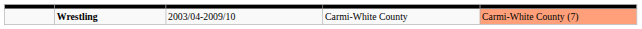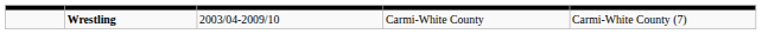Wrestling | column 5: lightsalmon background -> no background
